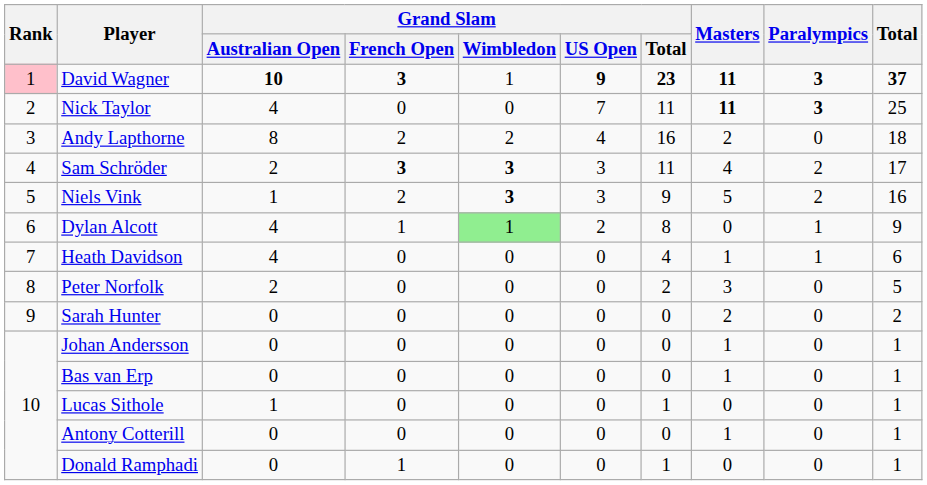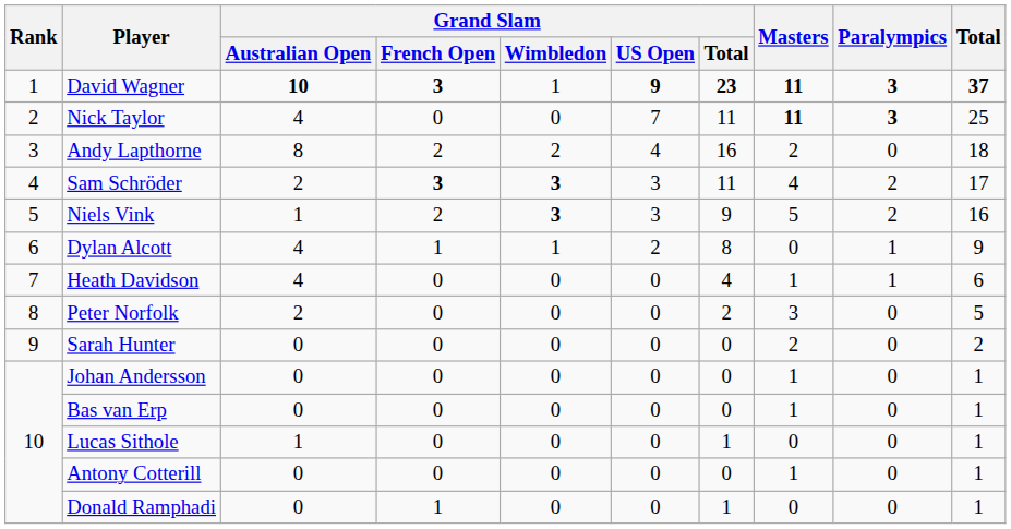David Wagner | Rank: pink background -> no background
Dylan Alcott | Grand Slam / Wimbledon: lightgreen background -> no background
